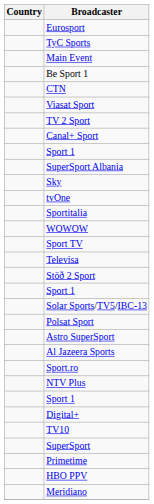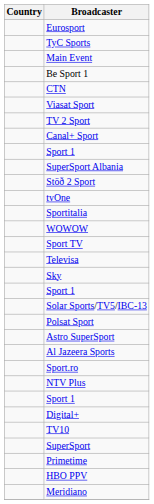row 12 | Broadcaster: Sky -> Stöð 2 Sport
row 18 | Broadcaster: Stöð 2 Sport -> Sky
